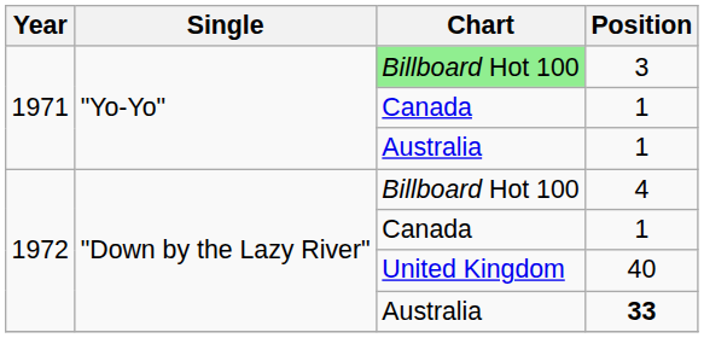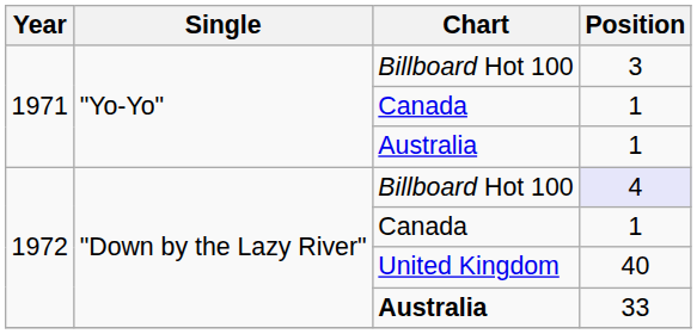3 | Chart: lightgreen background -> no background
4 | Position: no background -> lavender background
33 | Chart: normal -> bold
33 | Position: bold -> normal
